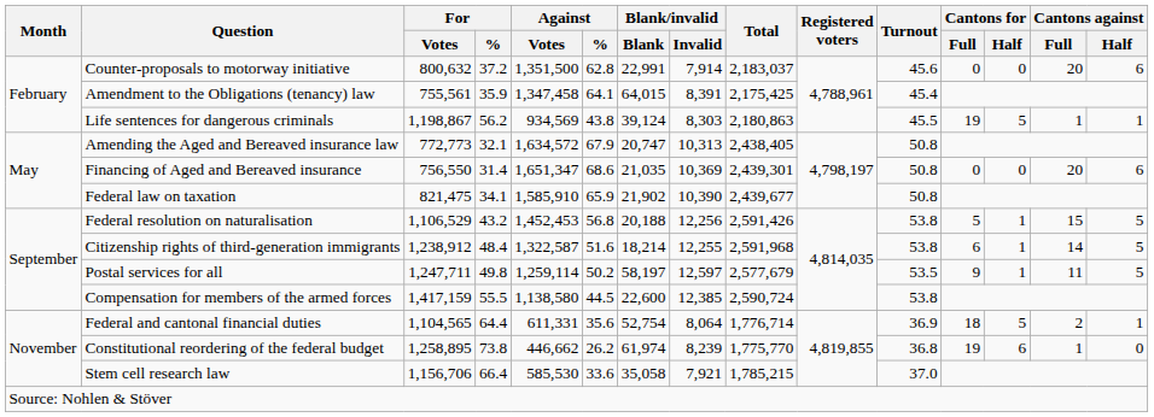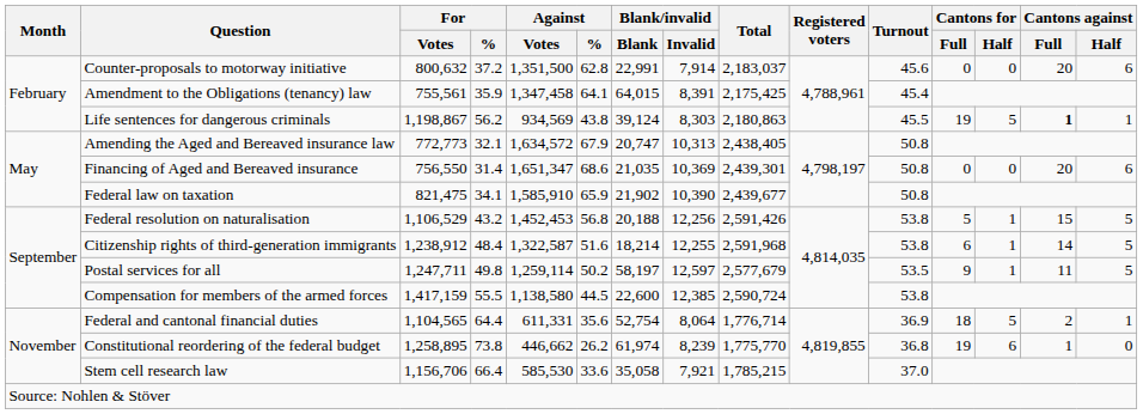Life sentences for dangerous criminals | Cantons against / Full: normal -> bold
